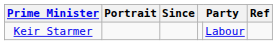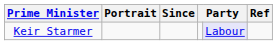Keir Starmer | column 5: no background -> lavender background
